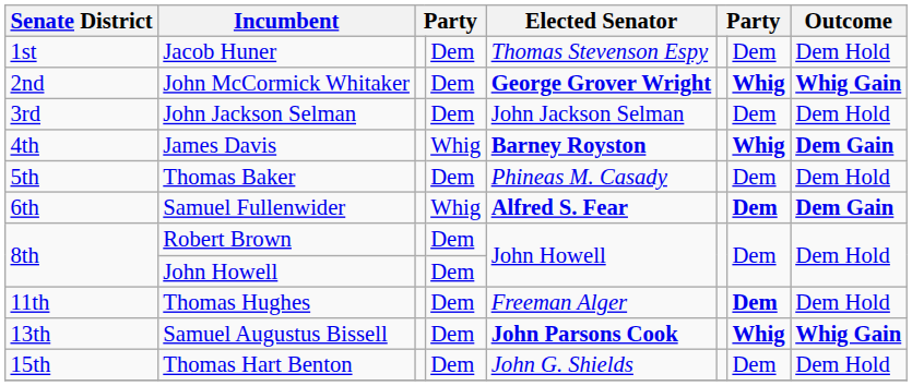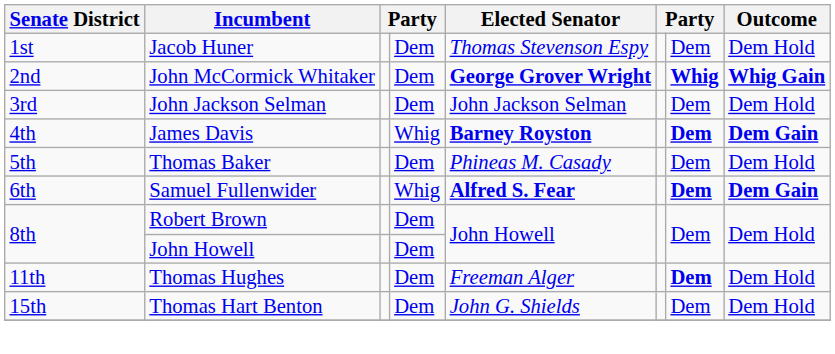James Davis | column 7: Whig -> Dem
- row: 13th | Samuel Augustus Bissell | Dem | John Parsons Cook | Whig | Whig Gain
